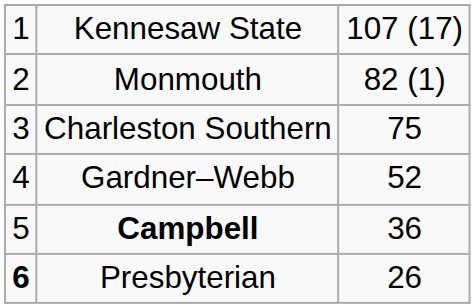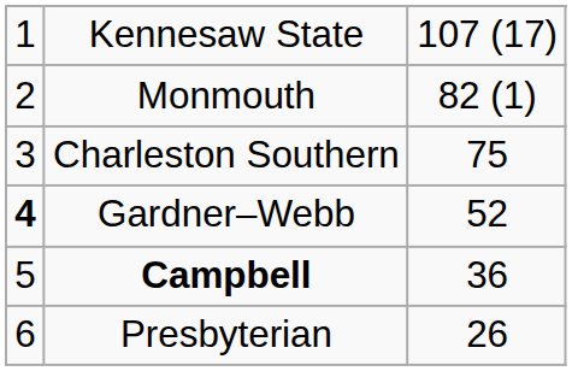Gardner–Webb | column 1: normal -> bold
Presbyterian | column 1: bold -> normal
